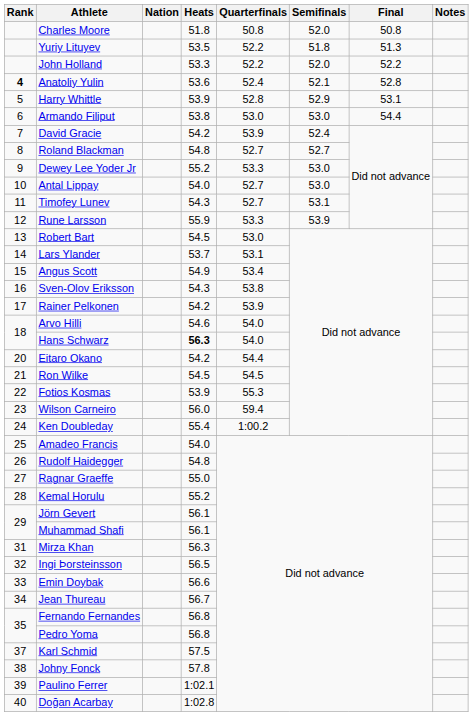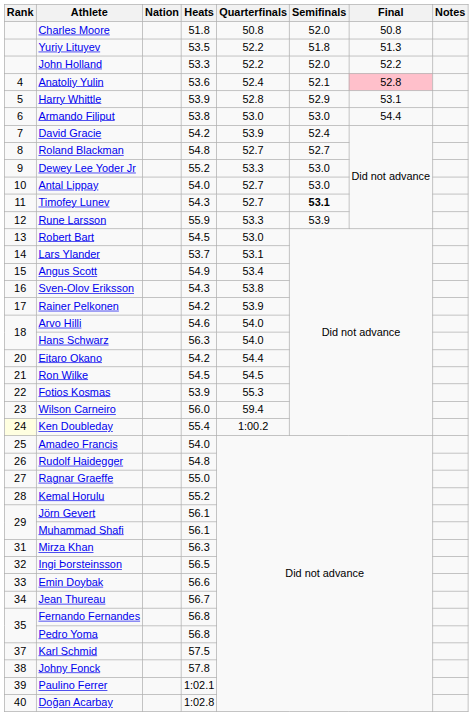Anatoliy Yulin | Rank: bold -> normal
Anatoliy Yulin | Final: no background -> pink background
Timofey Lunev | Semifinals: normal -> bold
Hans Schwarz | Heats: bold -> normal
Ken Doubleday | Rank: no background -> lightyellow background
